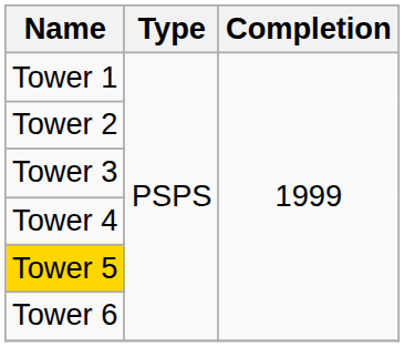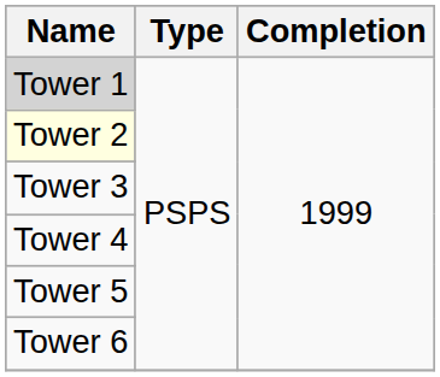Tower 1 | Name: no background -> lightgrey background
Tower 2 | Name: no background -> lightyellow background
Tower 5 | Name: gold background -> no background
